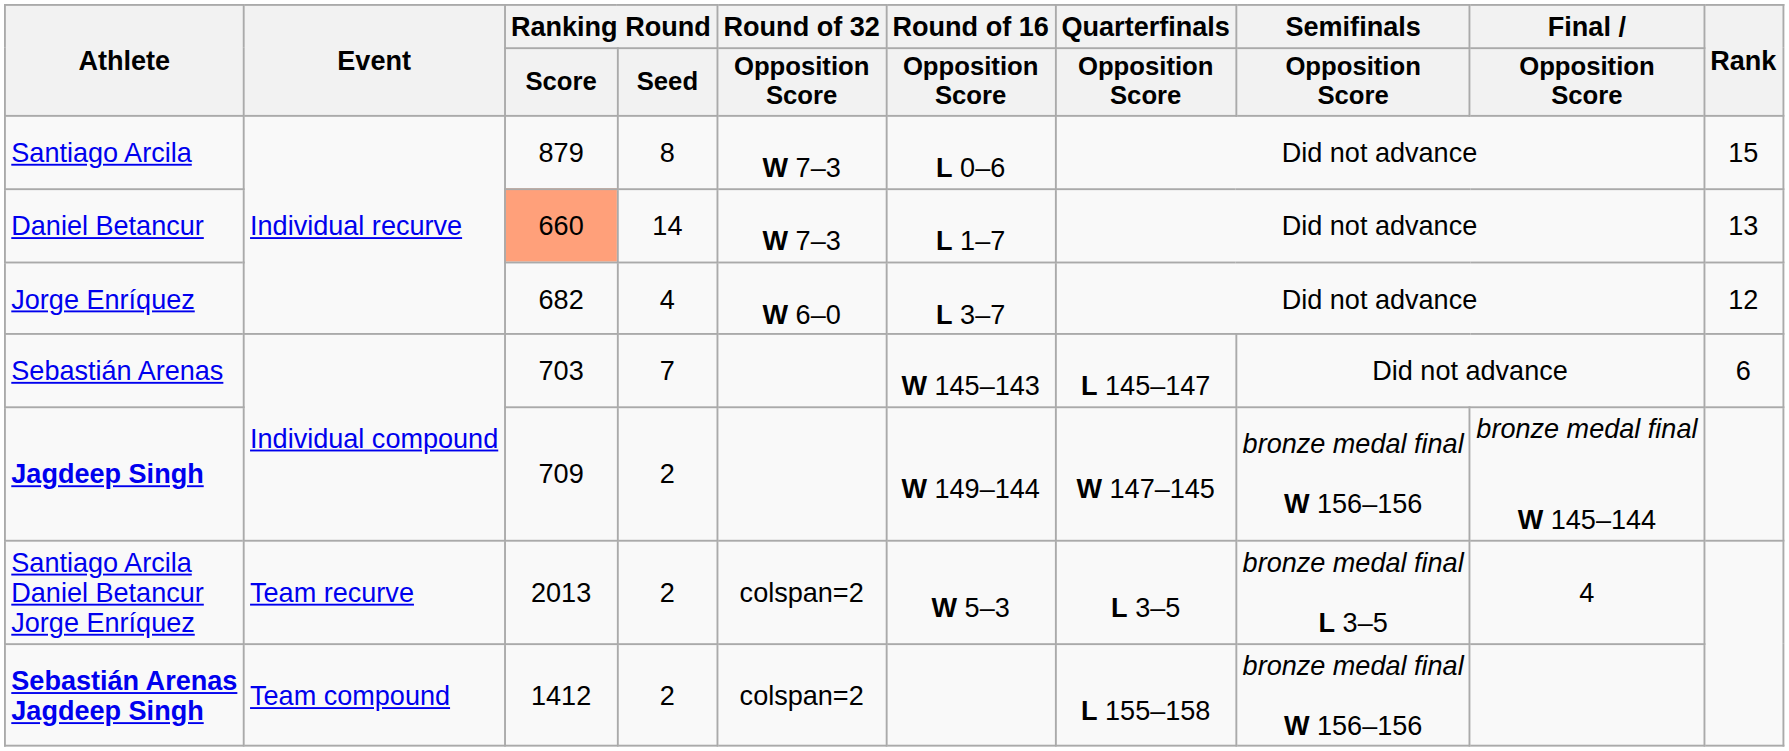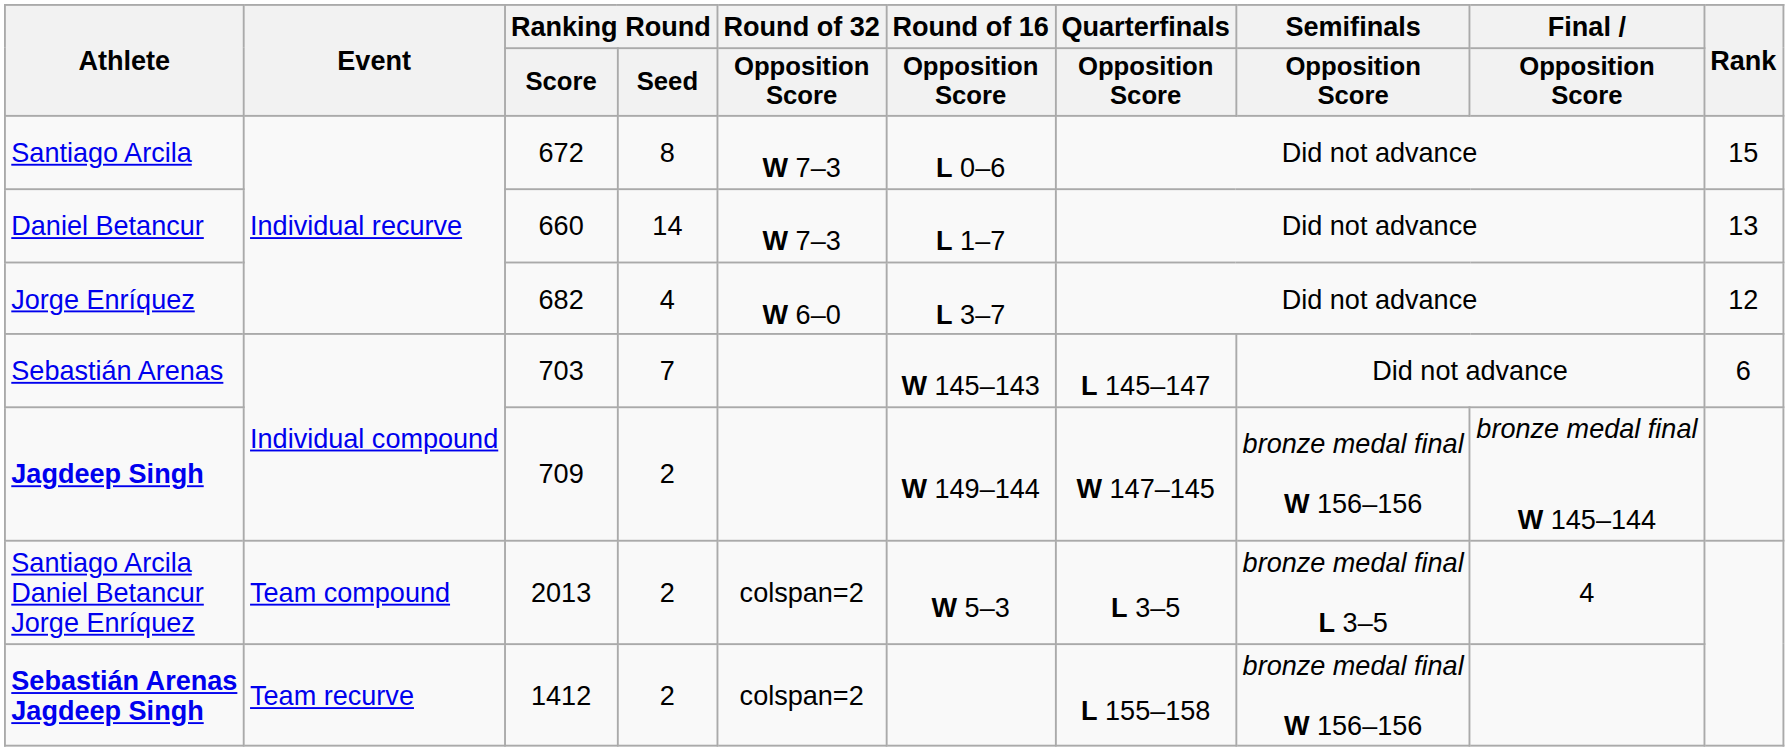Santiago Arcila | Ranking Round / Score: 879 -> 672
Daniel Betancur | Ranking Round / Score: lightsalmon background -> no background
Santiago Arcila Daniel Betancur Jorge Enríquez | Event: Team recurve -> Team compound
Sebastián Arenas Jagdeep Singh | Event: Team compound -> Team recurve
